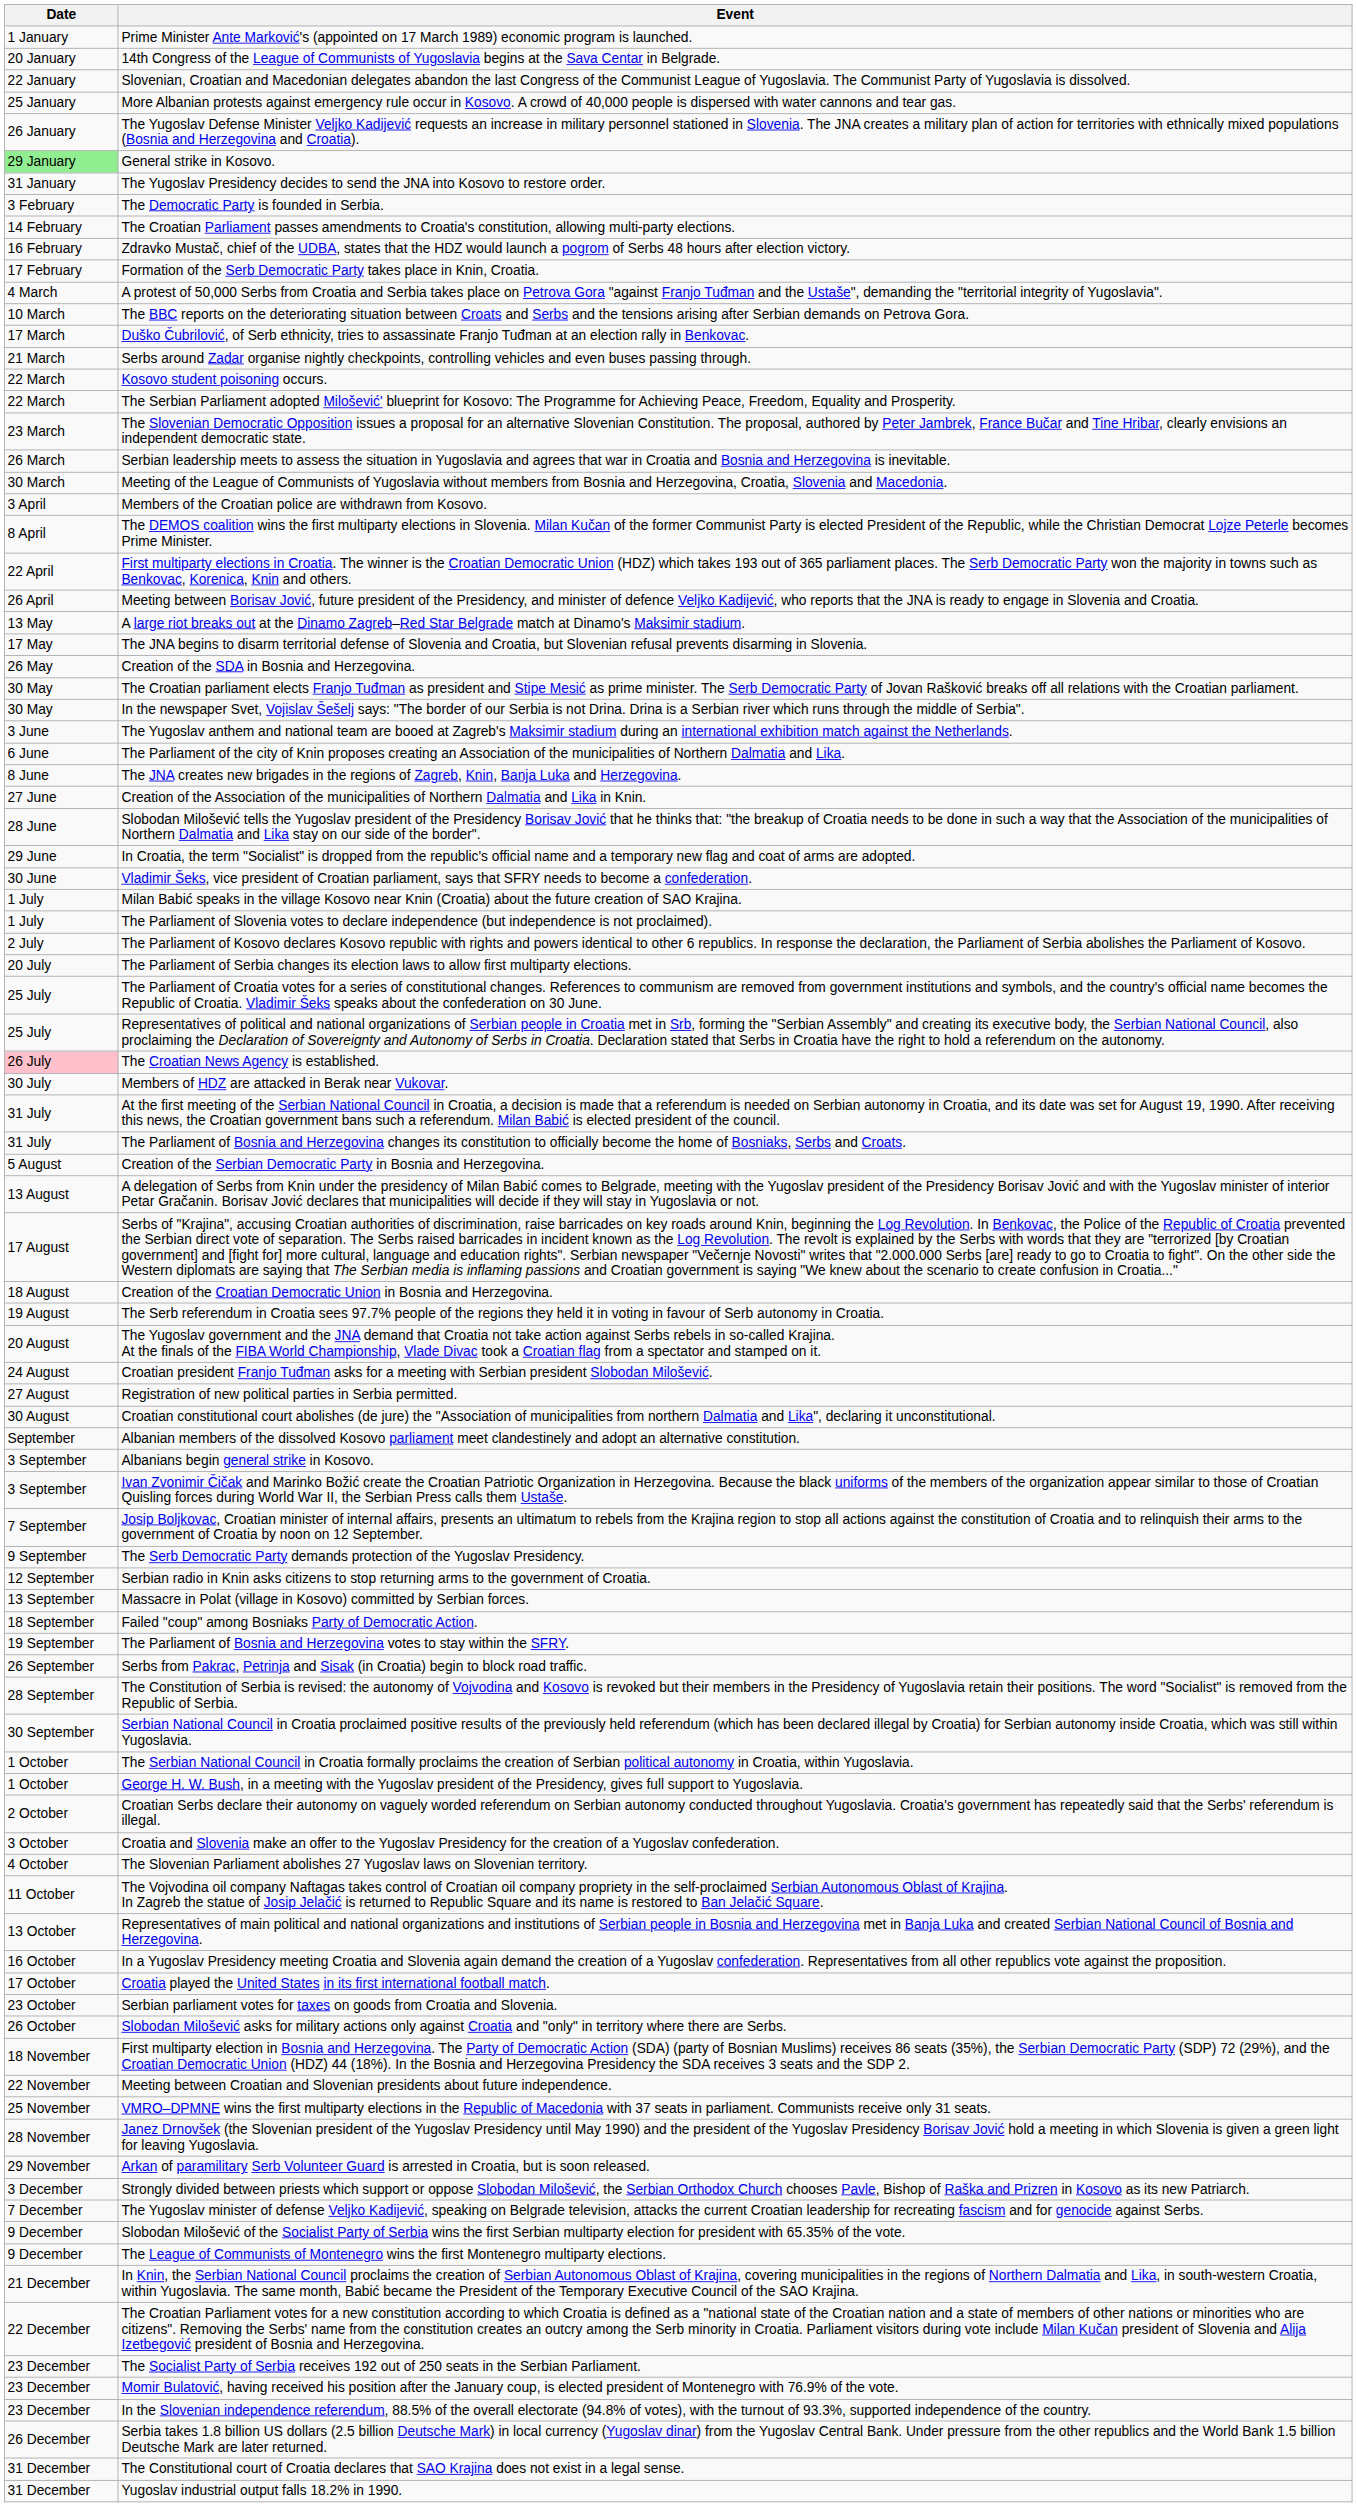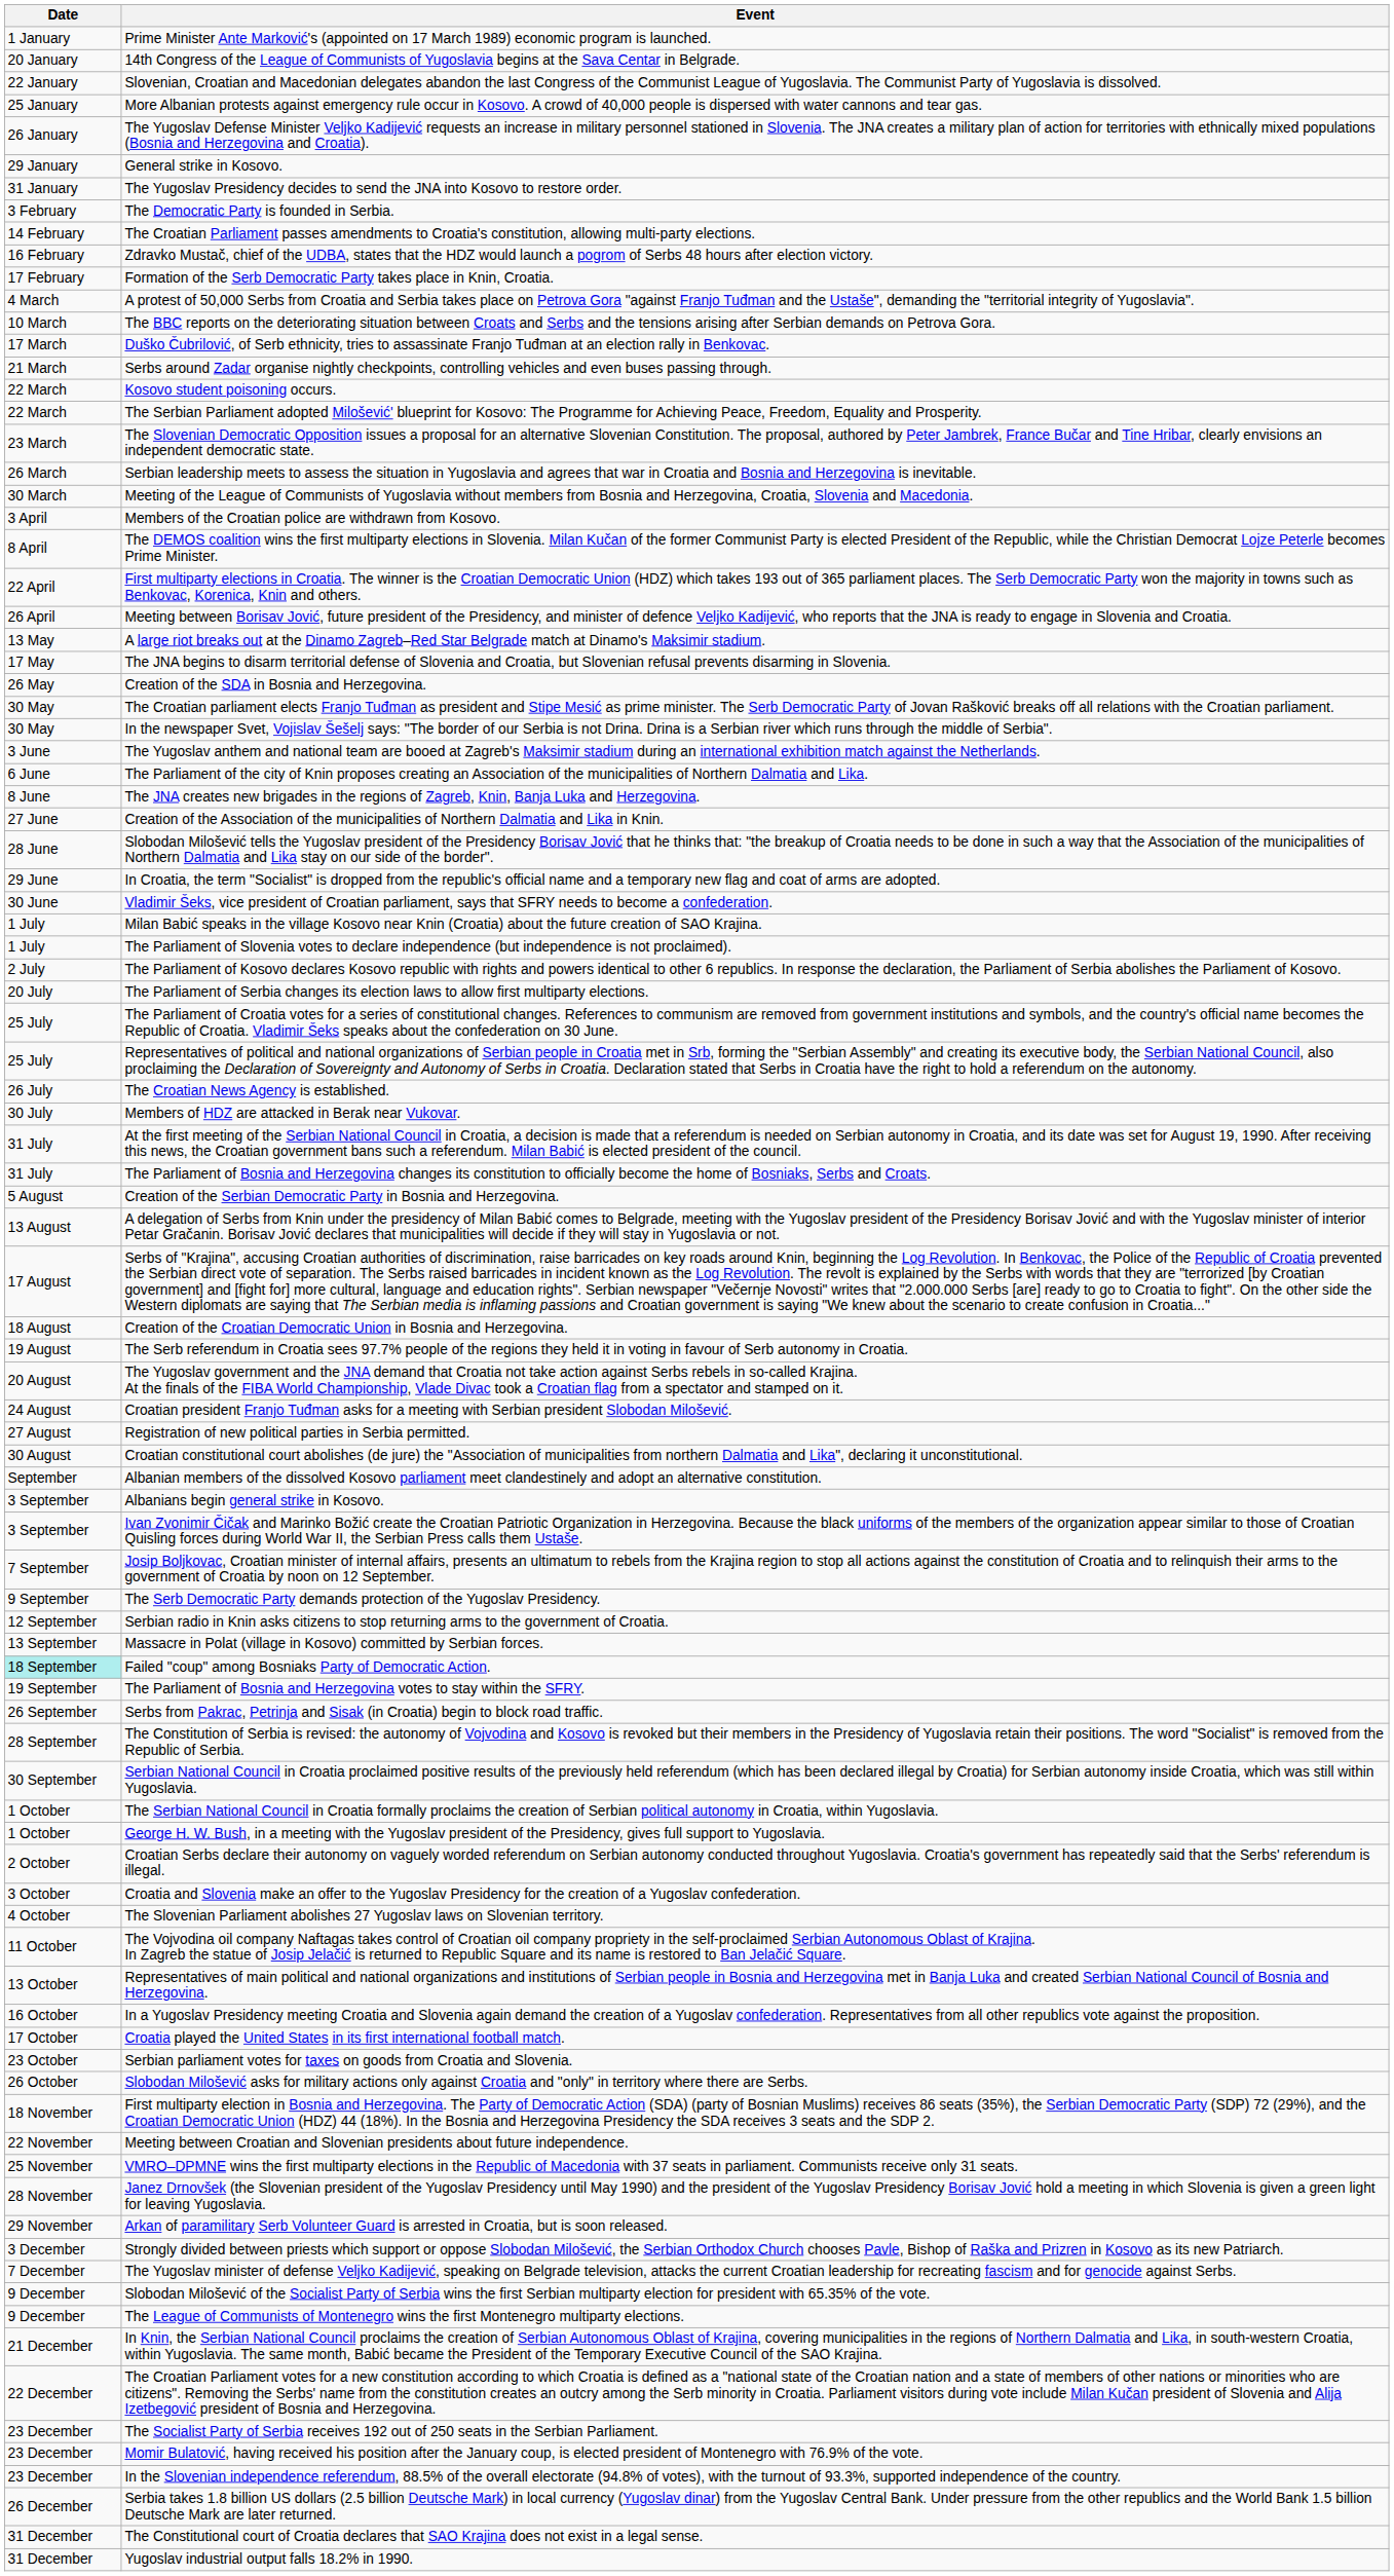General strike in Kosovo. | Date: lightgreen background -> no background
The Croatian News Agency is established. | Date: pink background -> no background
Failed "coup" among Bosniaks Party of Democratic Action. | Date: no background -> paleturquoise background
